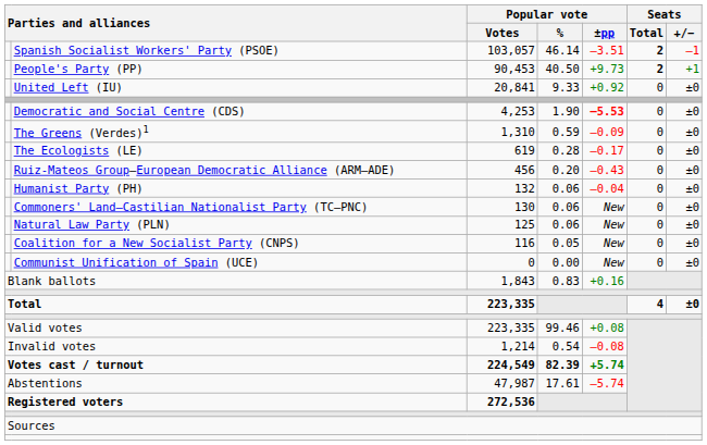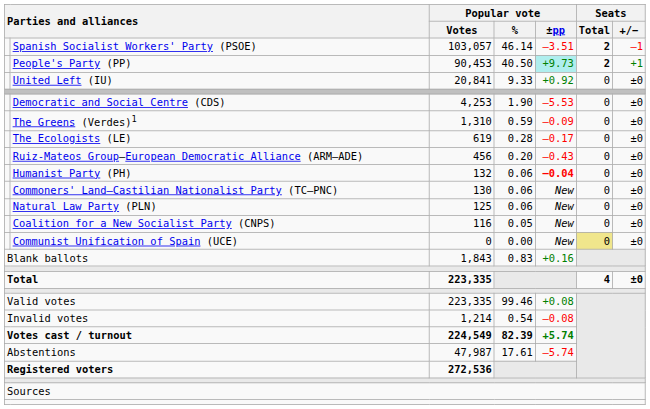People's Party (PP) | Popular vote / ±pp: no background -> paleturquoise background
Democratic and Social Centre (CDS) | Popular vote / ±pp: bold -> normal
Humanist Party (PH) | Popular vote / ±pp: normal -> bold
Communist Unification of Spain (UCE) | Seats / Total: no background -> khaki background
